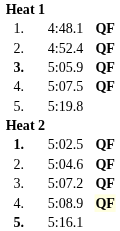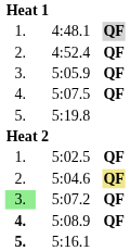4:48.1 | column 3: no background -> lightgrey background
5:05.9 | column 1: bold -> normal
5:02.5 | column 1: bold -> normal
5:04.6 | column 3: no background -> khaki background
5:07.2 | column 1: no background -> lightgreen background
5:08.9 | column 1: normal -> bold
5:08.9 | column 3: lightyellow background -> no background
